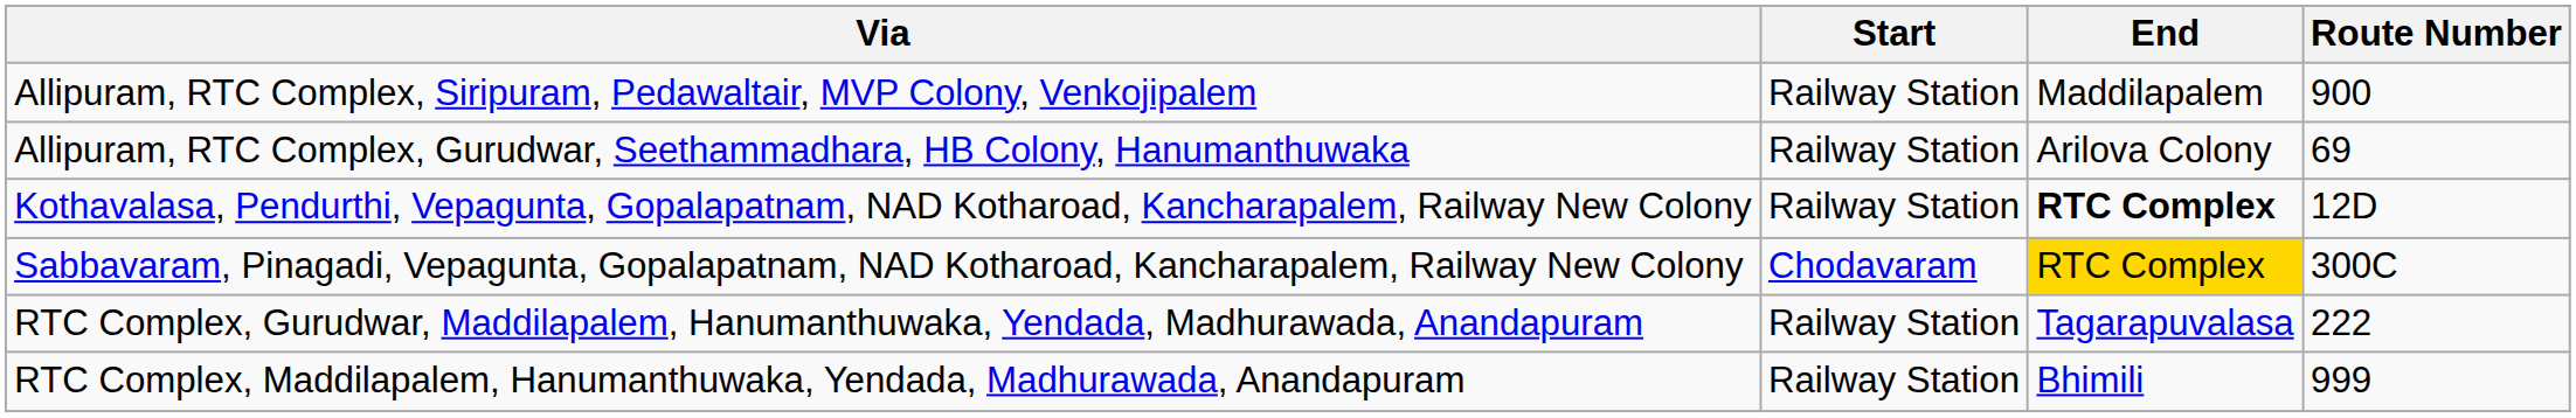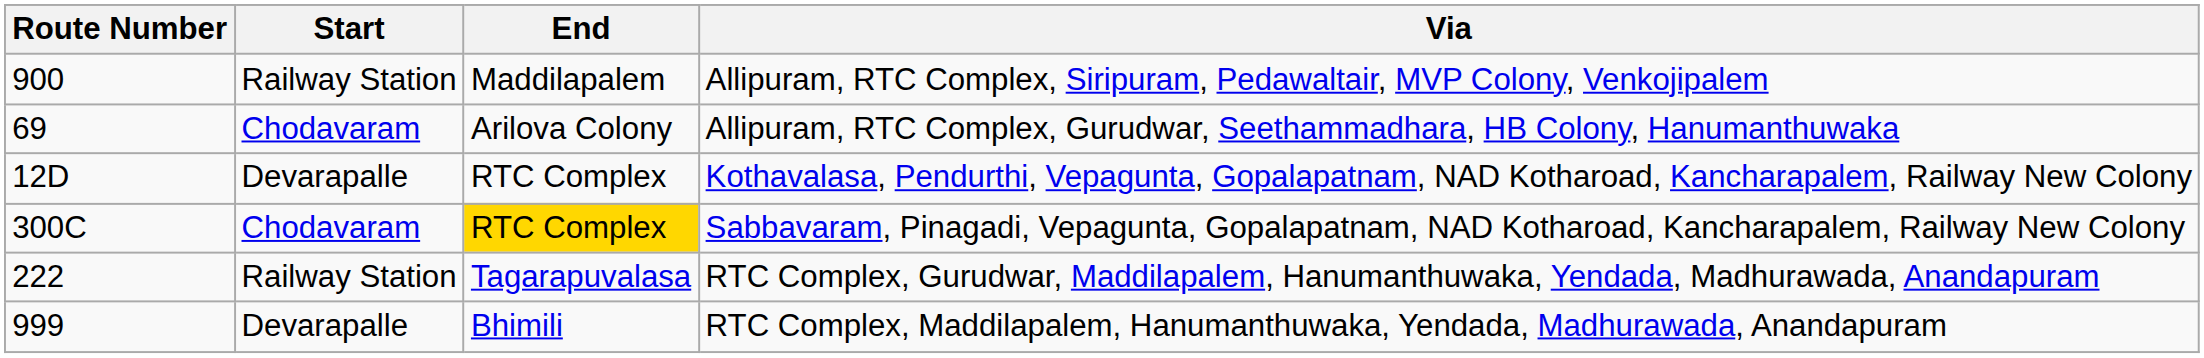columns swapped: Route Number <-> Via
row 3 | Start: Railway Station -> Chodavaram
row 4 | Start: Railway Station -> Devarapalle
row 4 | End: bold -> normal
row 7 | Start: Railway Station -> Devarapalle
